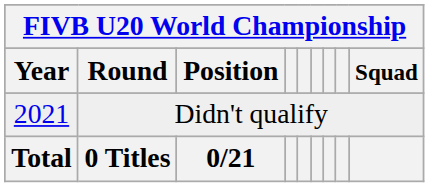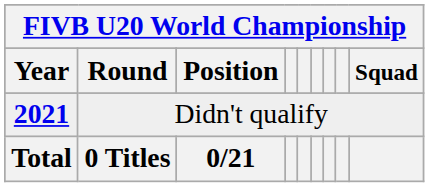Didn't qualify | FIVB U20 World Championship / Year: normal -> bold
